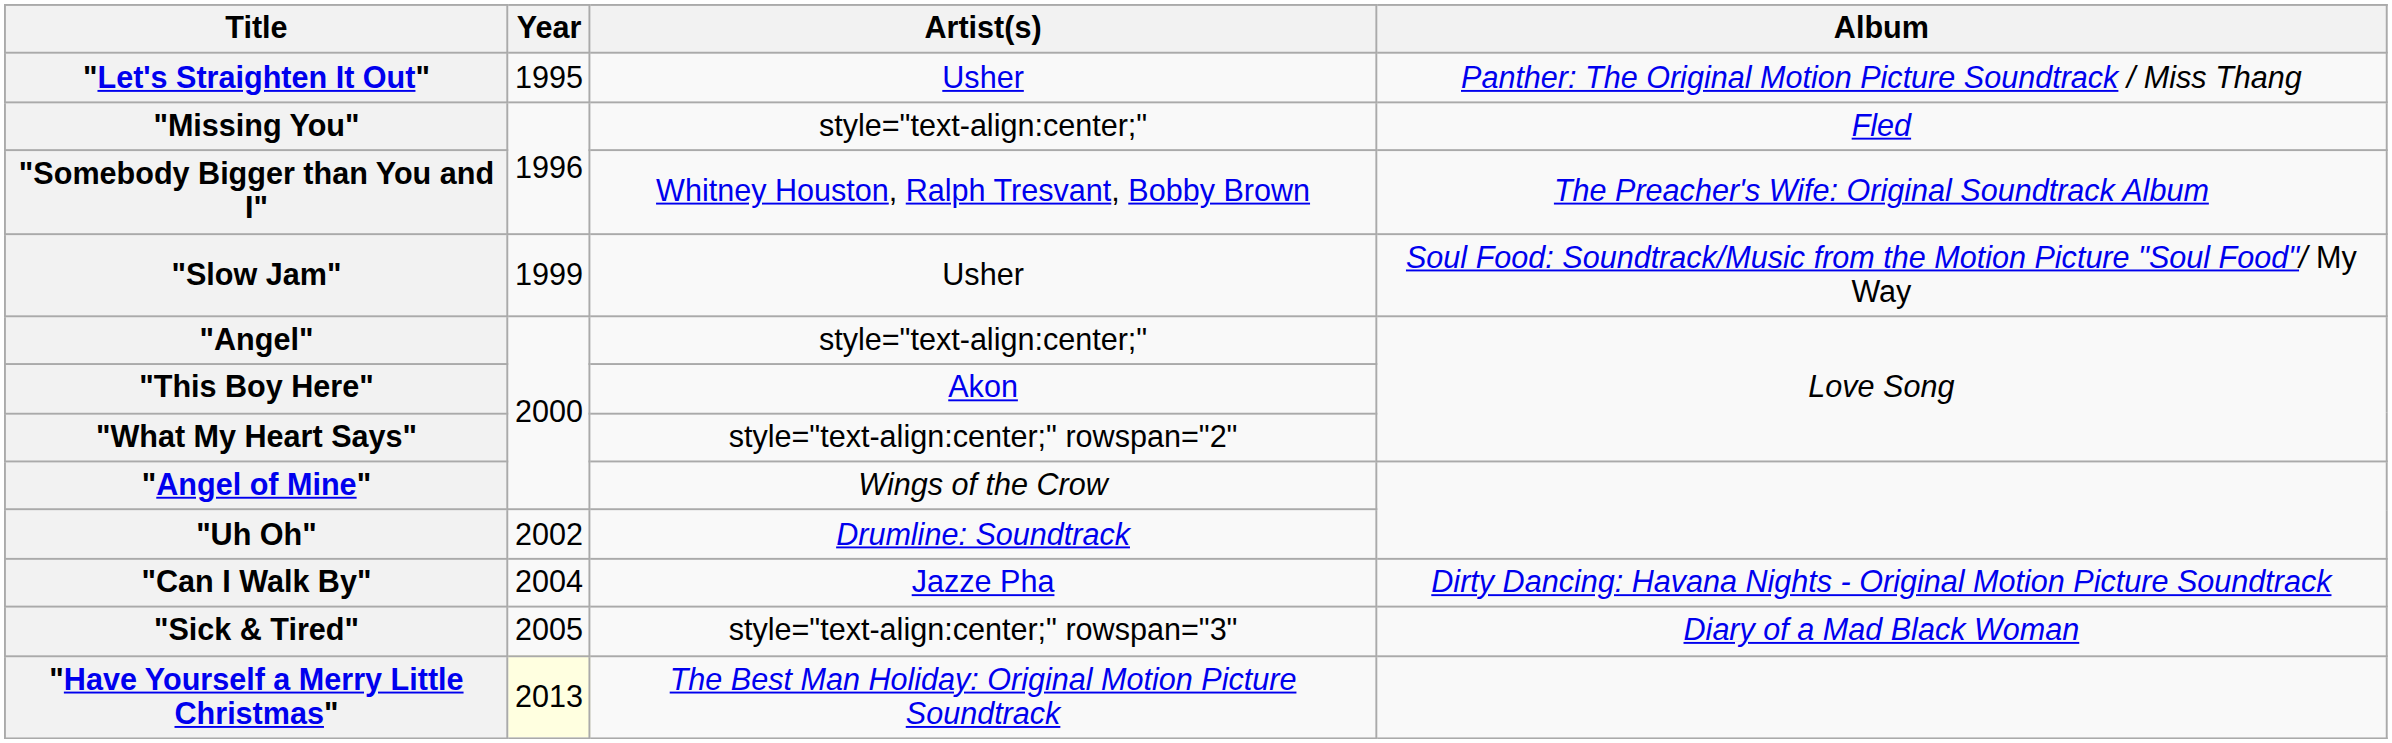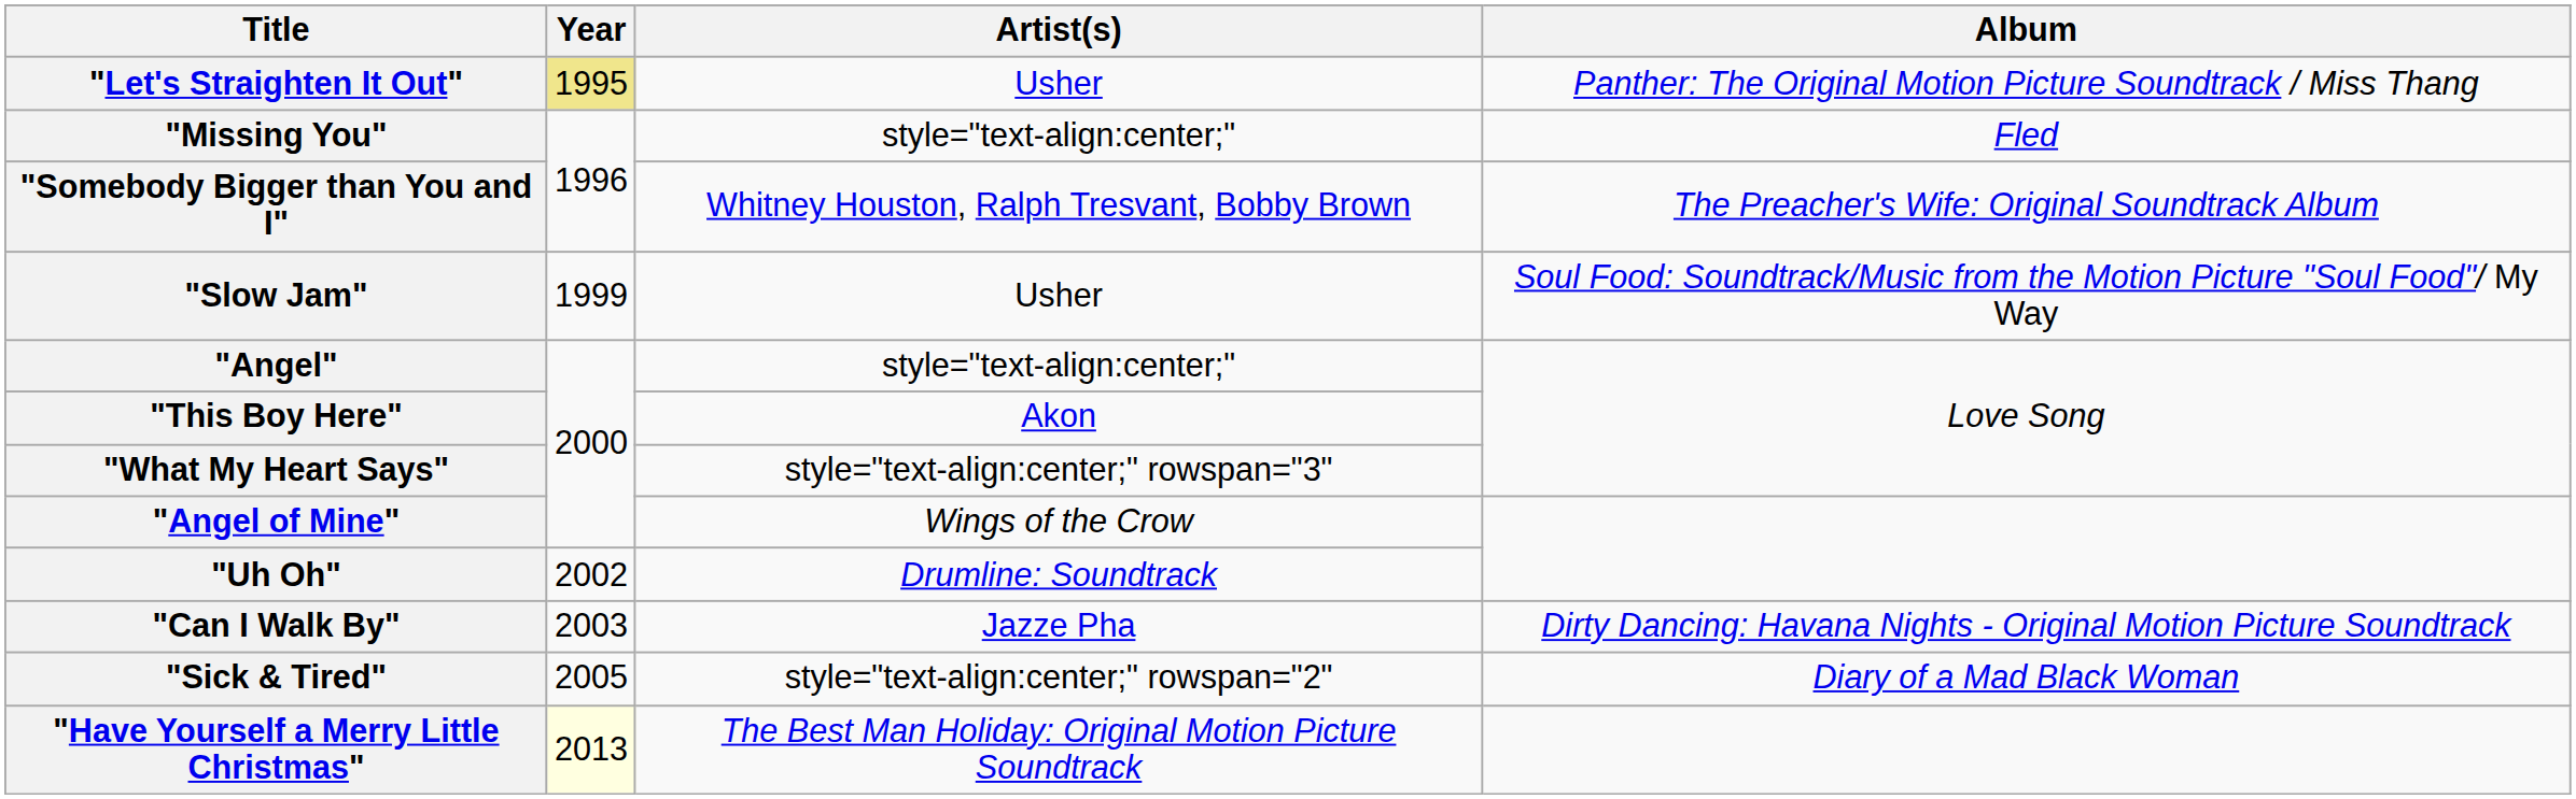"Let's Straighten It Out" | Year: no background -> khaki background
"What My Heart Says" | Artist(s): style="text-align:center;" rowspan="2" -> style="text-align:center;" rowspan="3"
"Can I Walk By" | Year: 2004 -> 2003
"Sick & Tired" | Artist(s): style="text-align:center;" rowspan="3" -> style="text-align:center;" rowspan="2"
